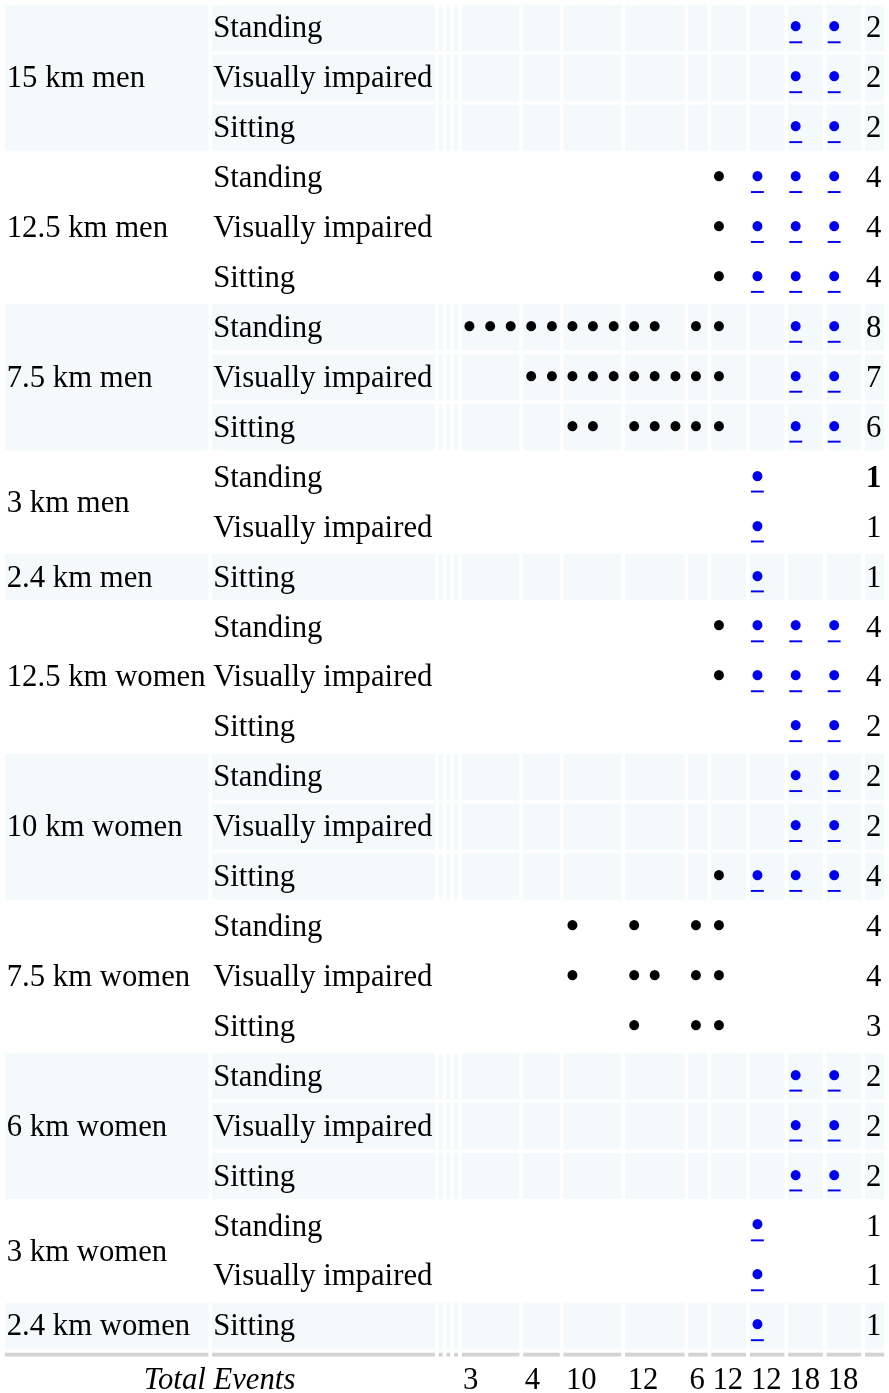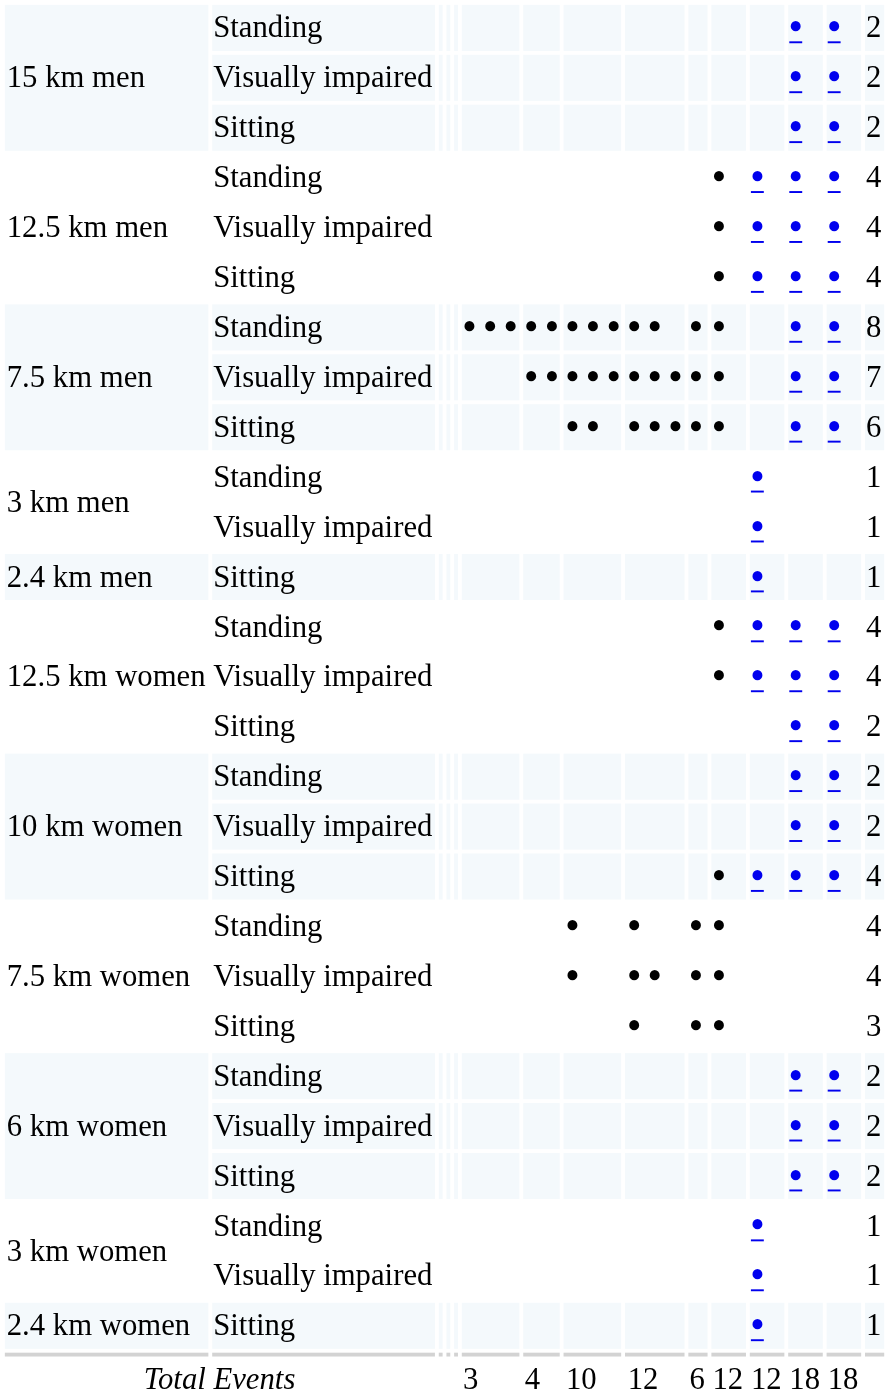3 km men / Standing | column 12: bold -> normal
